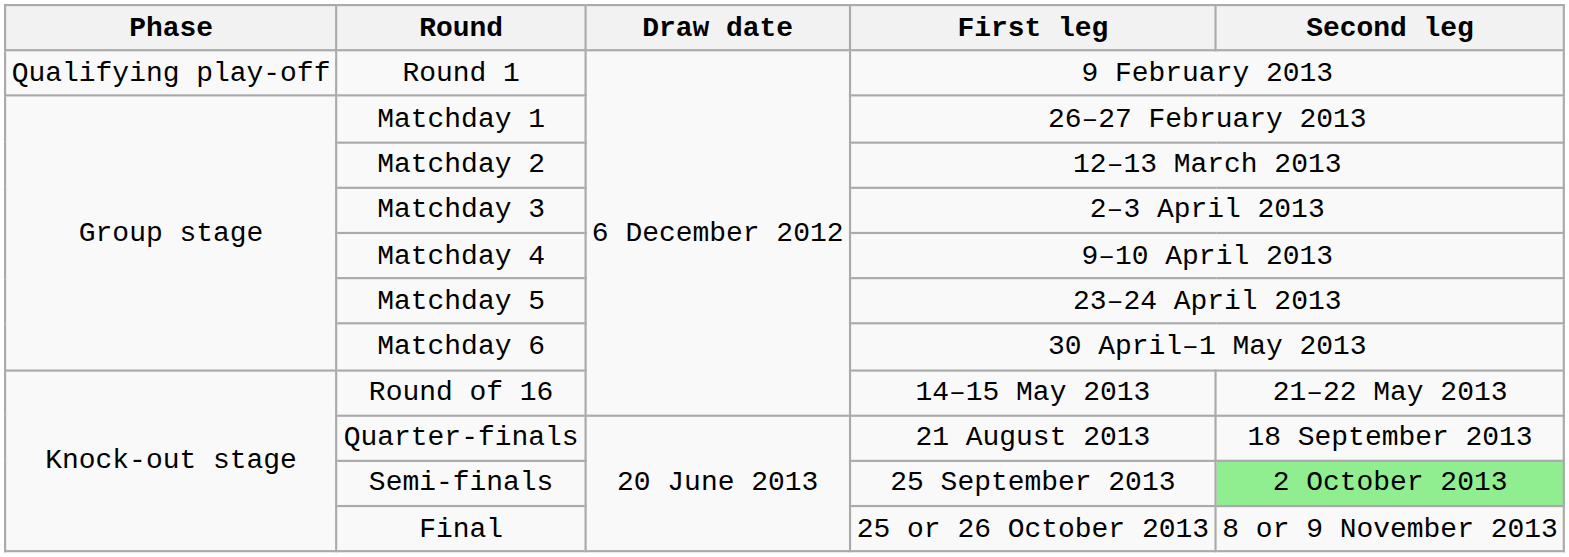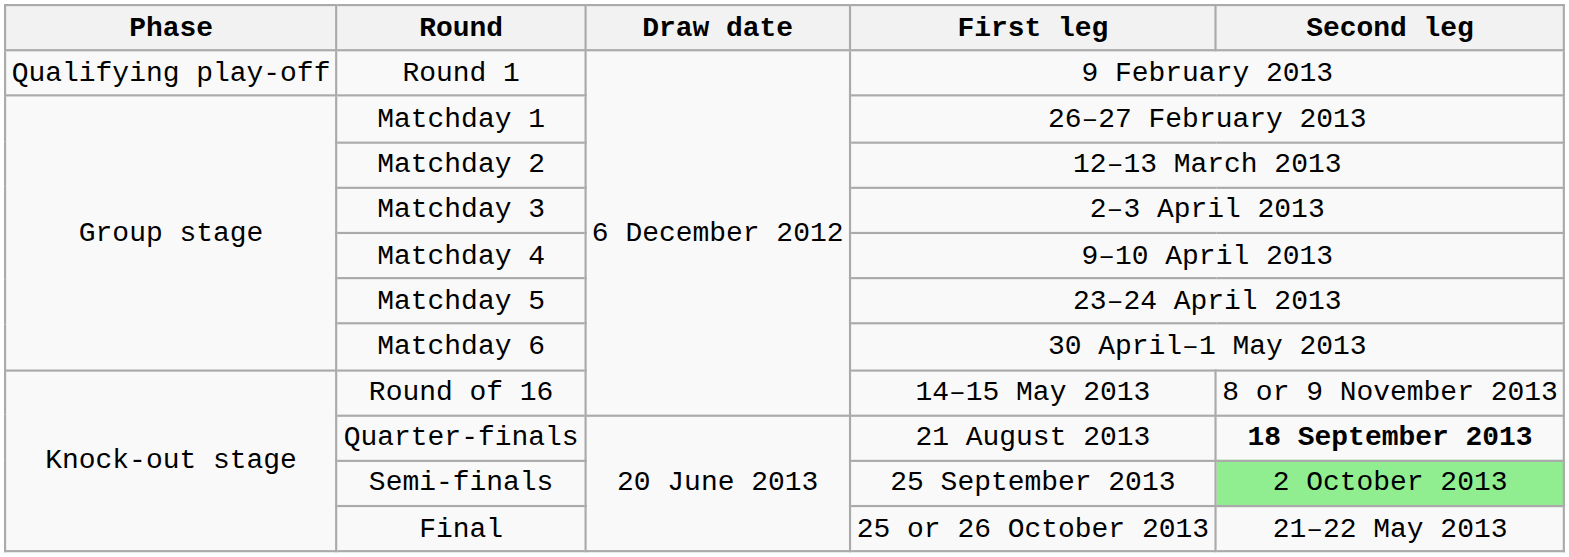Round of 16 | Second leg: 21–22 May 2013 -> 8 or 9 November 2013
Quarter-finals | Second leg: normal -> bold
Final | Second leg: 8 or 9 November 2013 -> 21–22 May 2013
